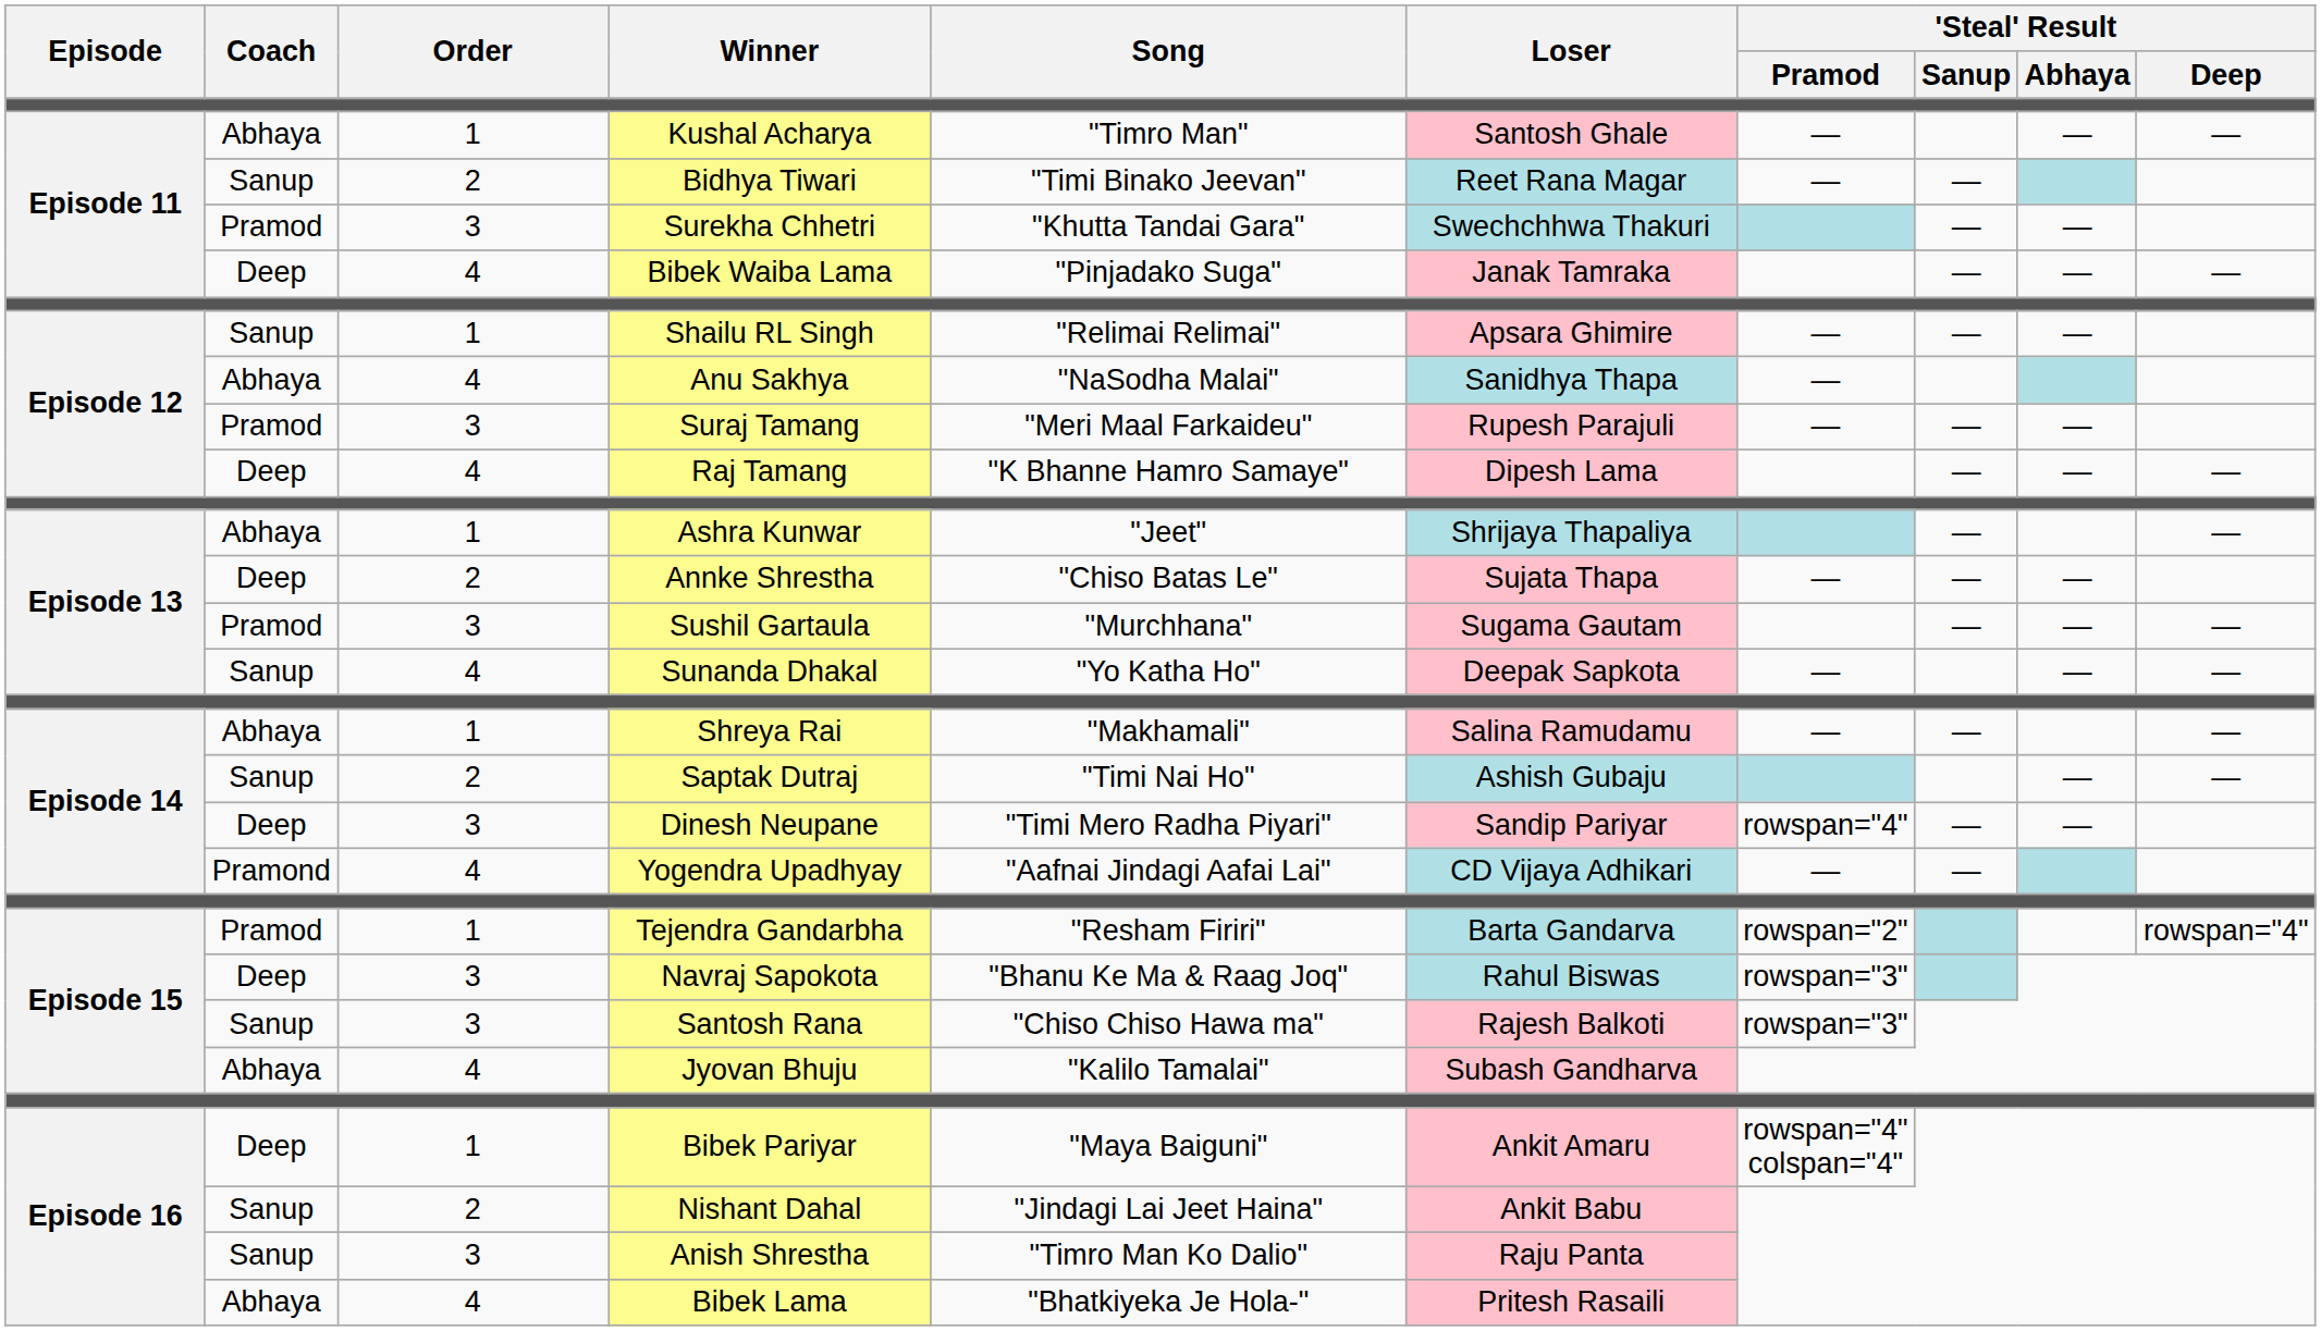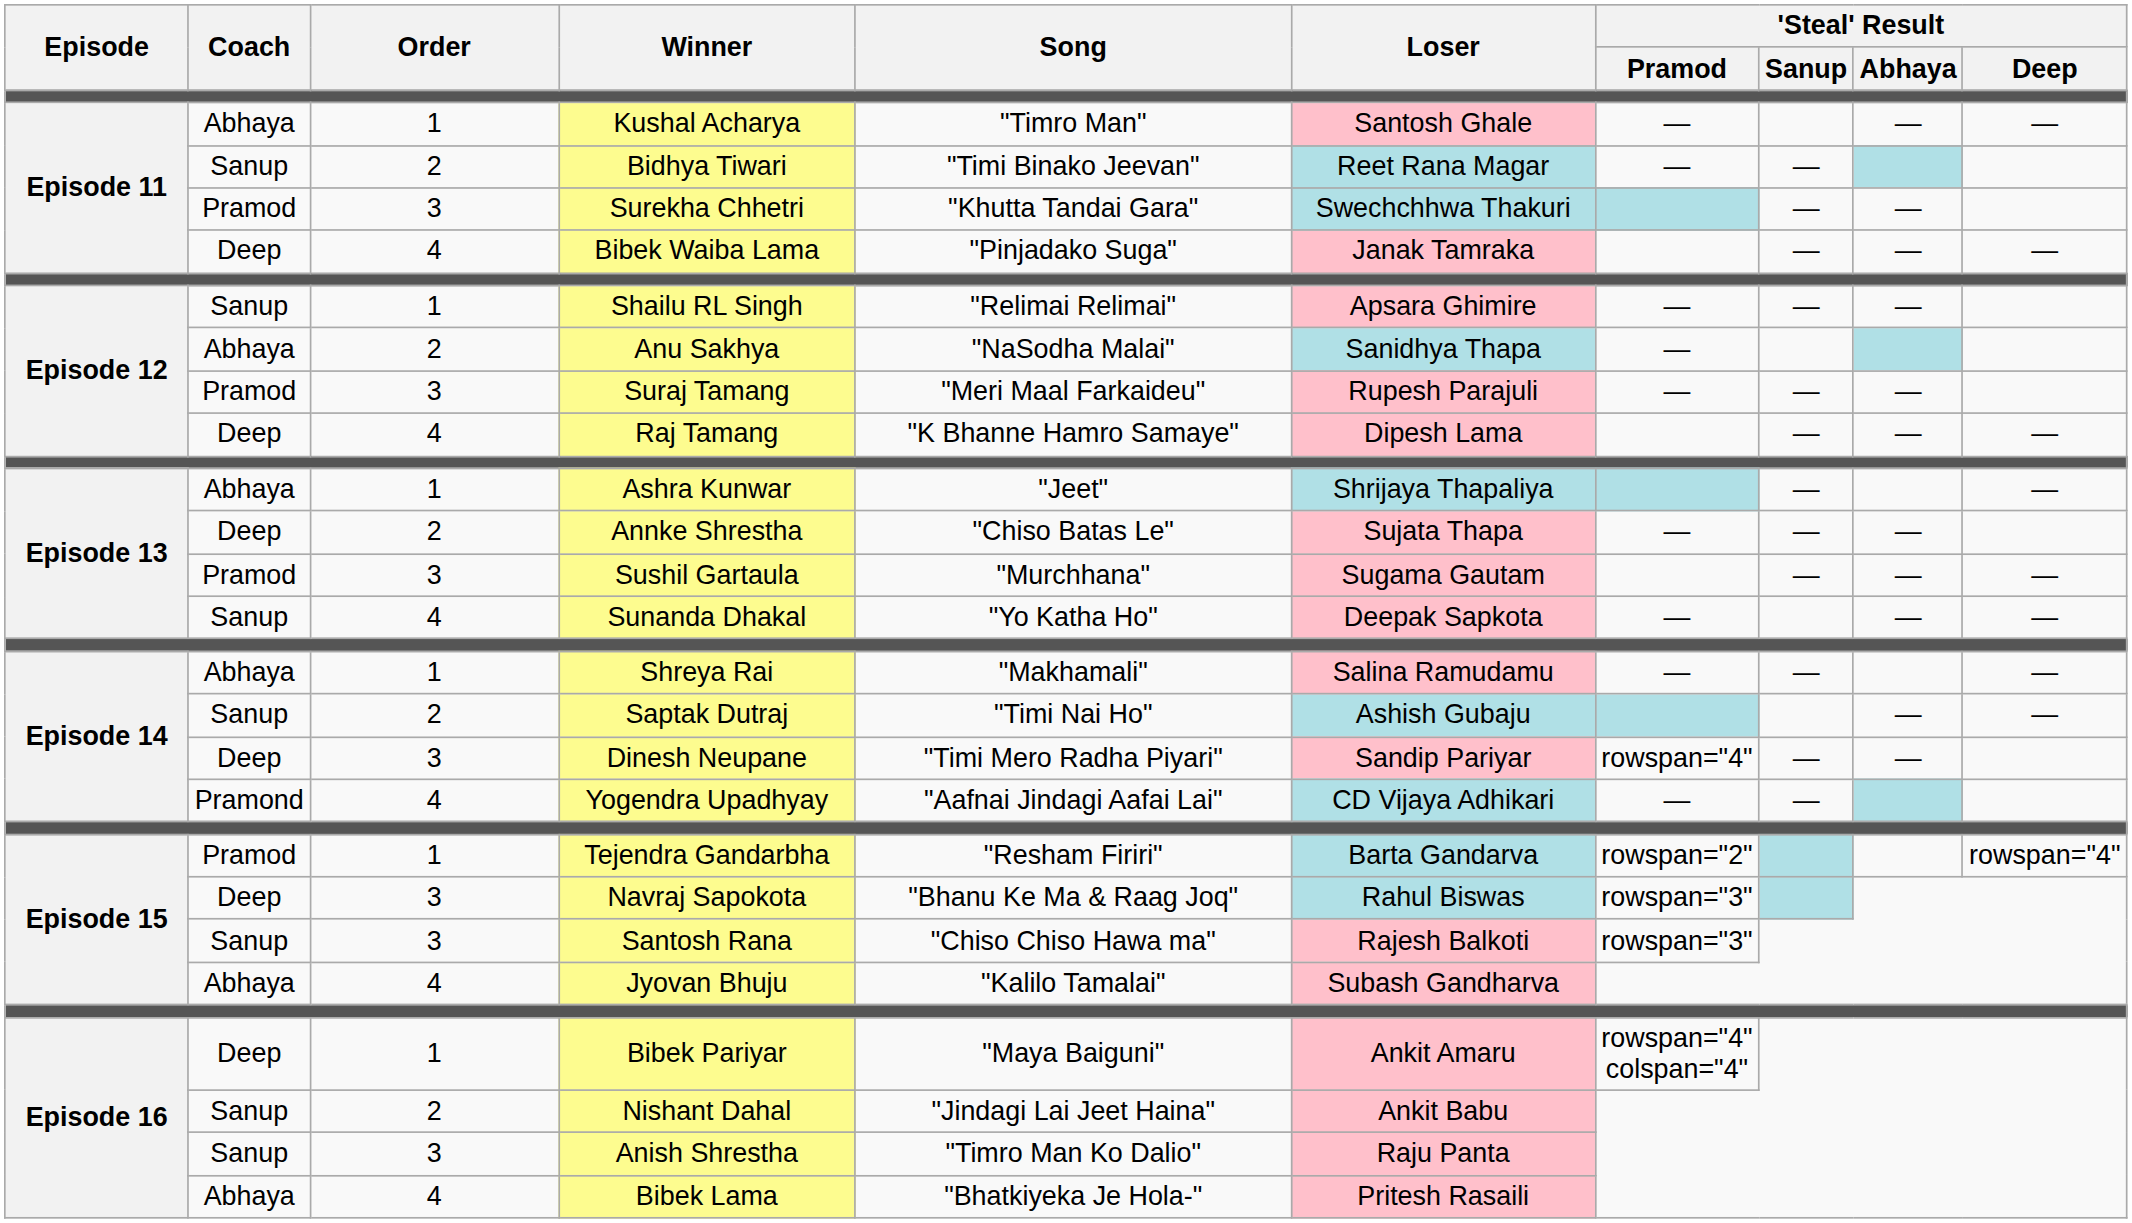Anu Sakhya | Order: 4 -> 2
